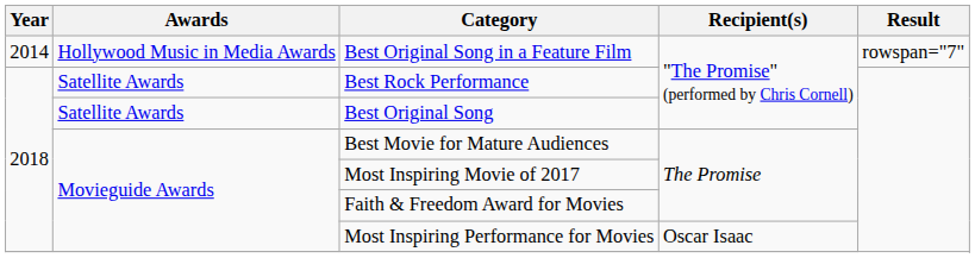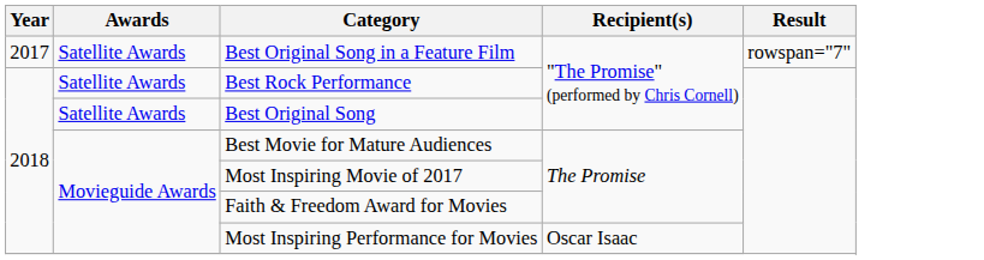Best Original Song in a Feature Film | Year: 2014 -> 2017
Best Original Song in a Feature Film | Awards: Hollywood Music in Media Awards -> Satellite Awards
